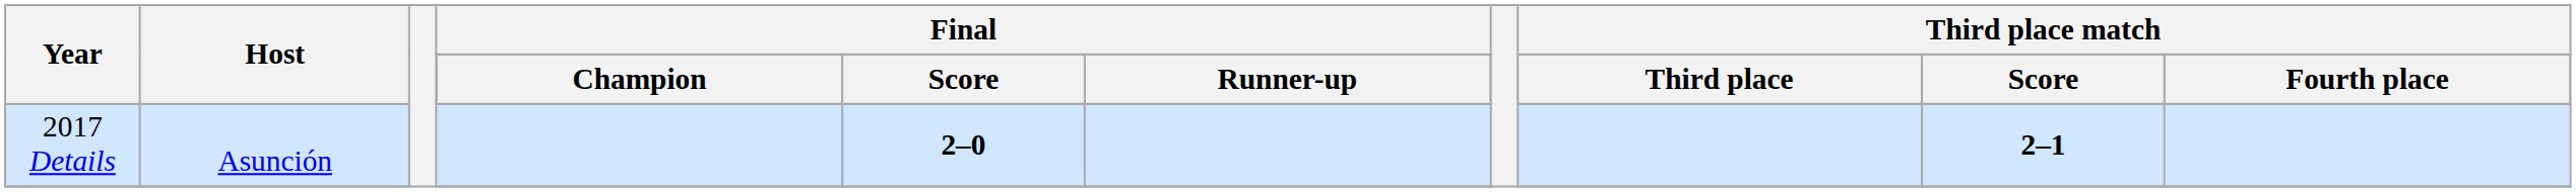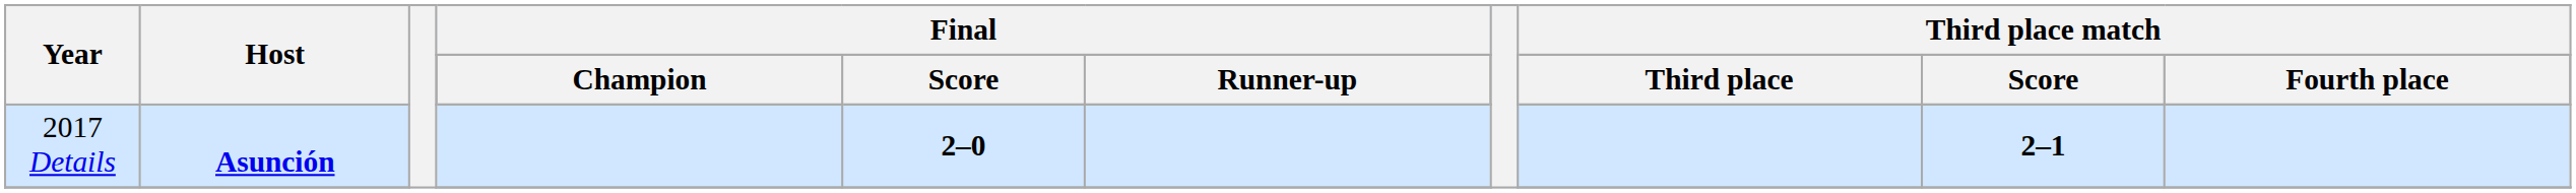2017 Details | Host: normal -> bold
